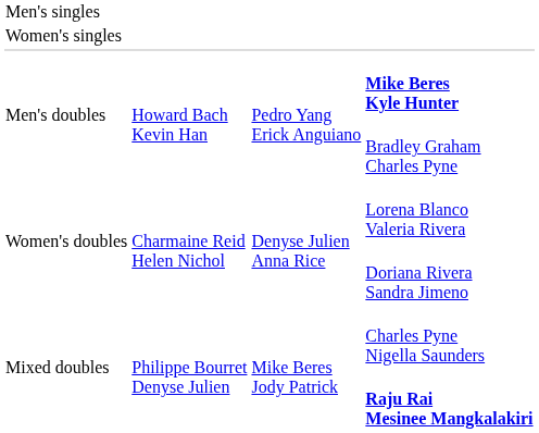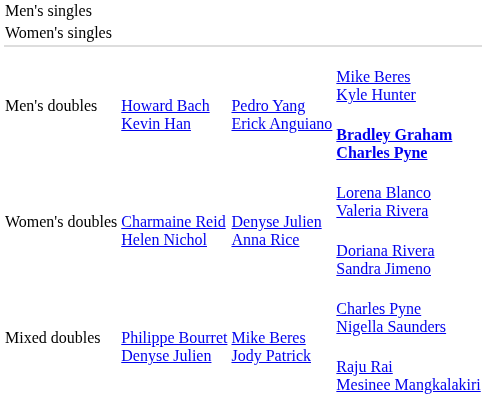Mike Beres Kyle Hunter | column 4: bold -> normal
Bradley Graham Charles Pyne | column 4: normal -> bold
Raju Rai Mesinee Mangkalakiri | column 4: bold -> normal
